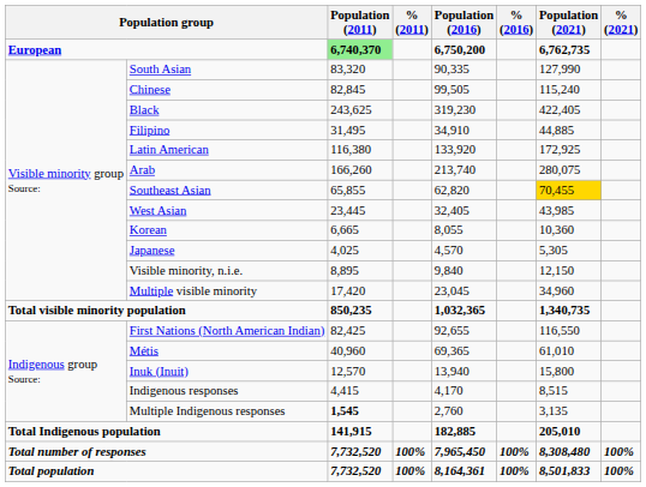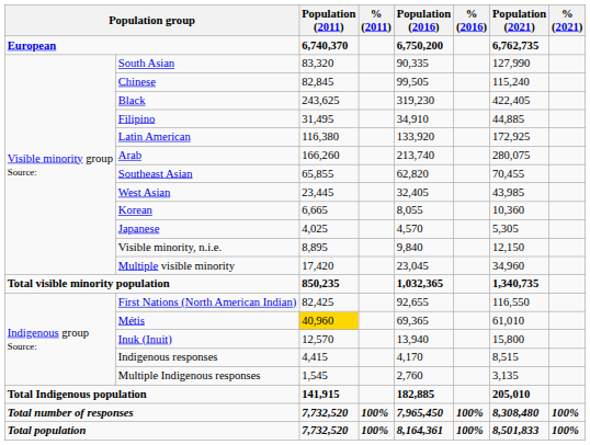European | Population (2011): lightgreen background -> no background
Southeast Asian | Population (2021): gold background -> no background
Métis | Population (2011): no background -> gold background
Multiple Indigenous responses | Population (2011): bold -> normal
